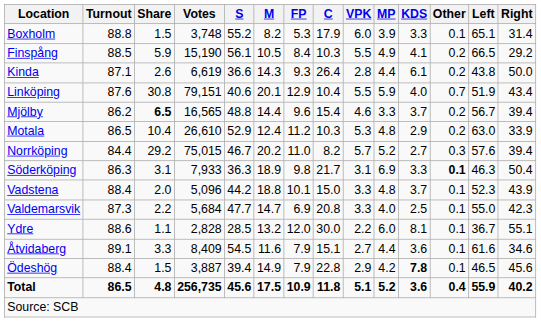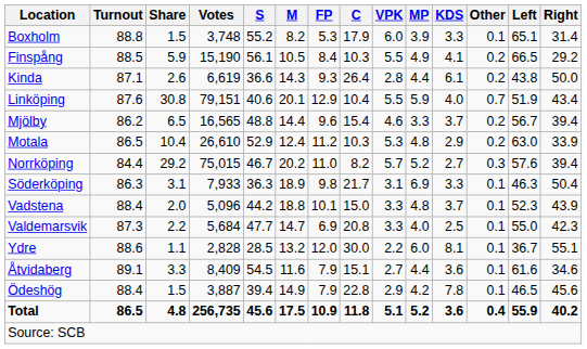Mjölby | Share: bold -> normal
Söderköping | Other: bold -> normal
Ödeshög | KDS: bold -> normal
